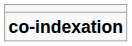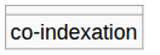row 2 | column 1: bold -> normal
